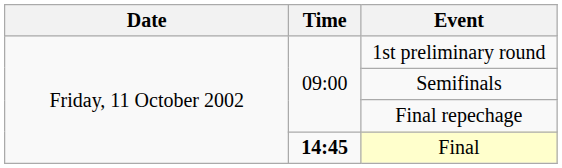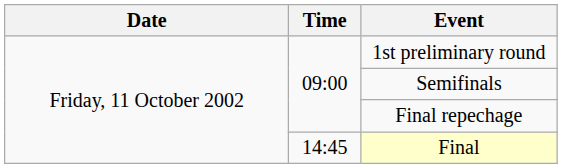Final | Time: bold -> normal
